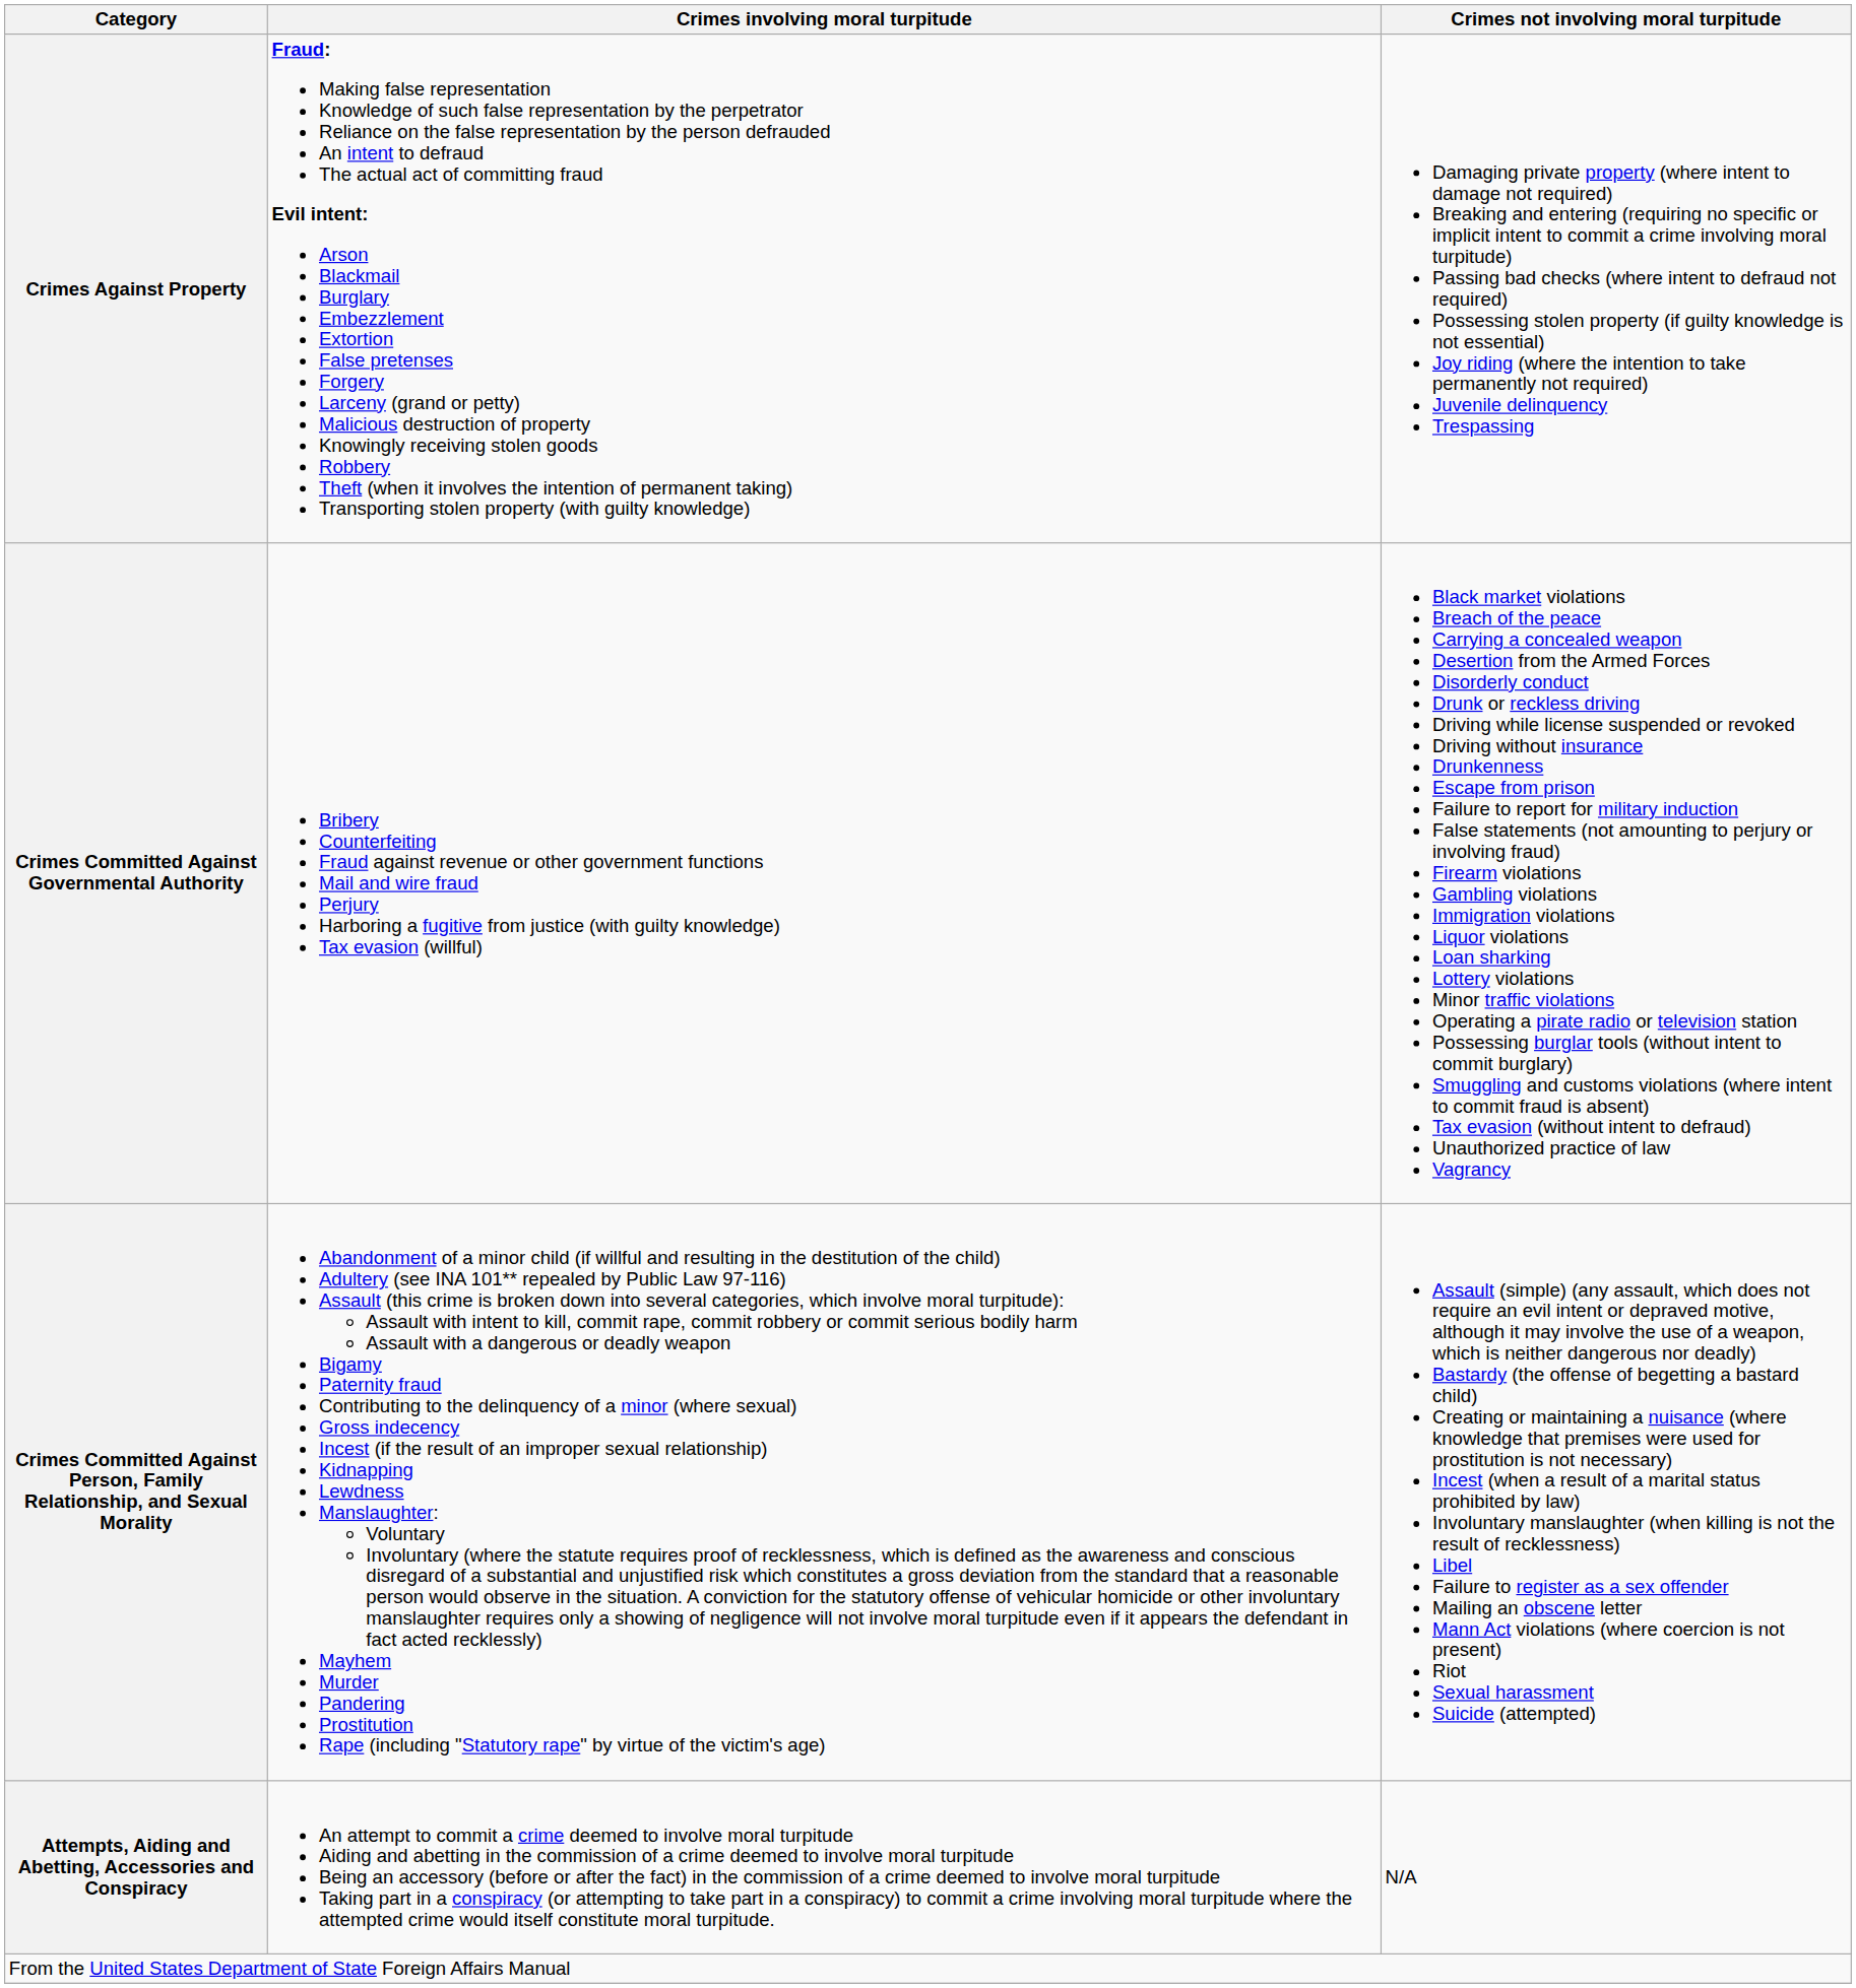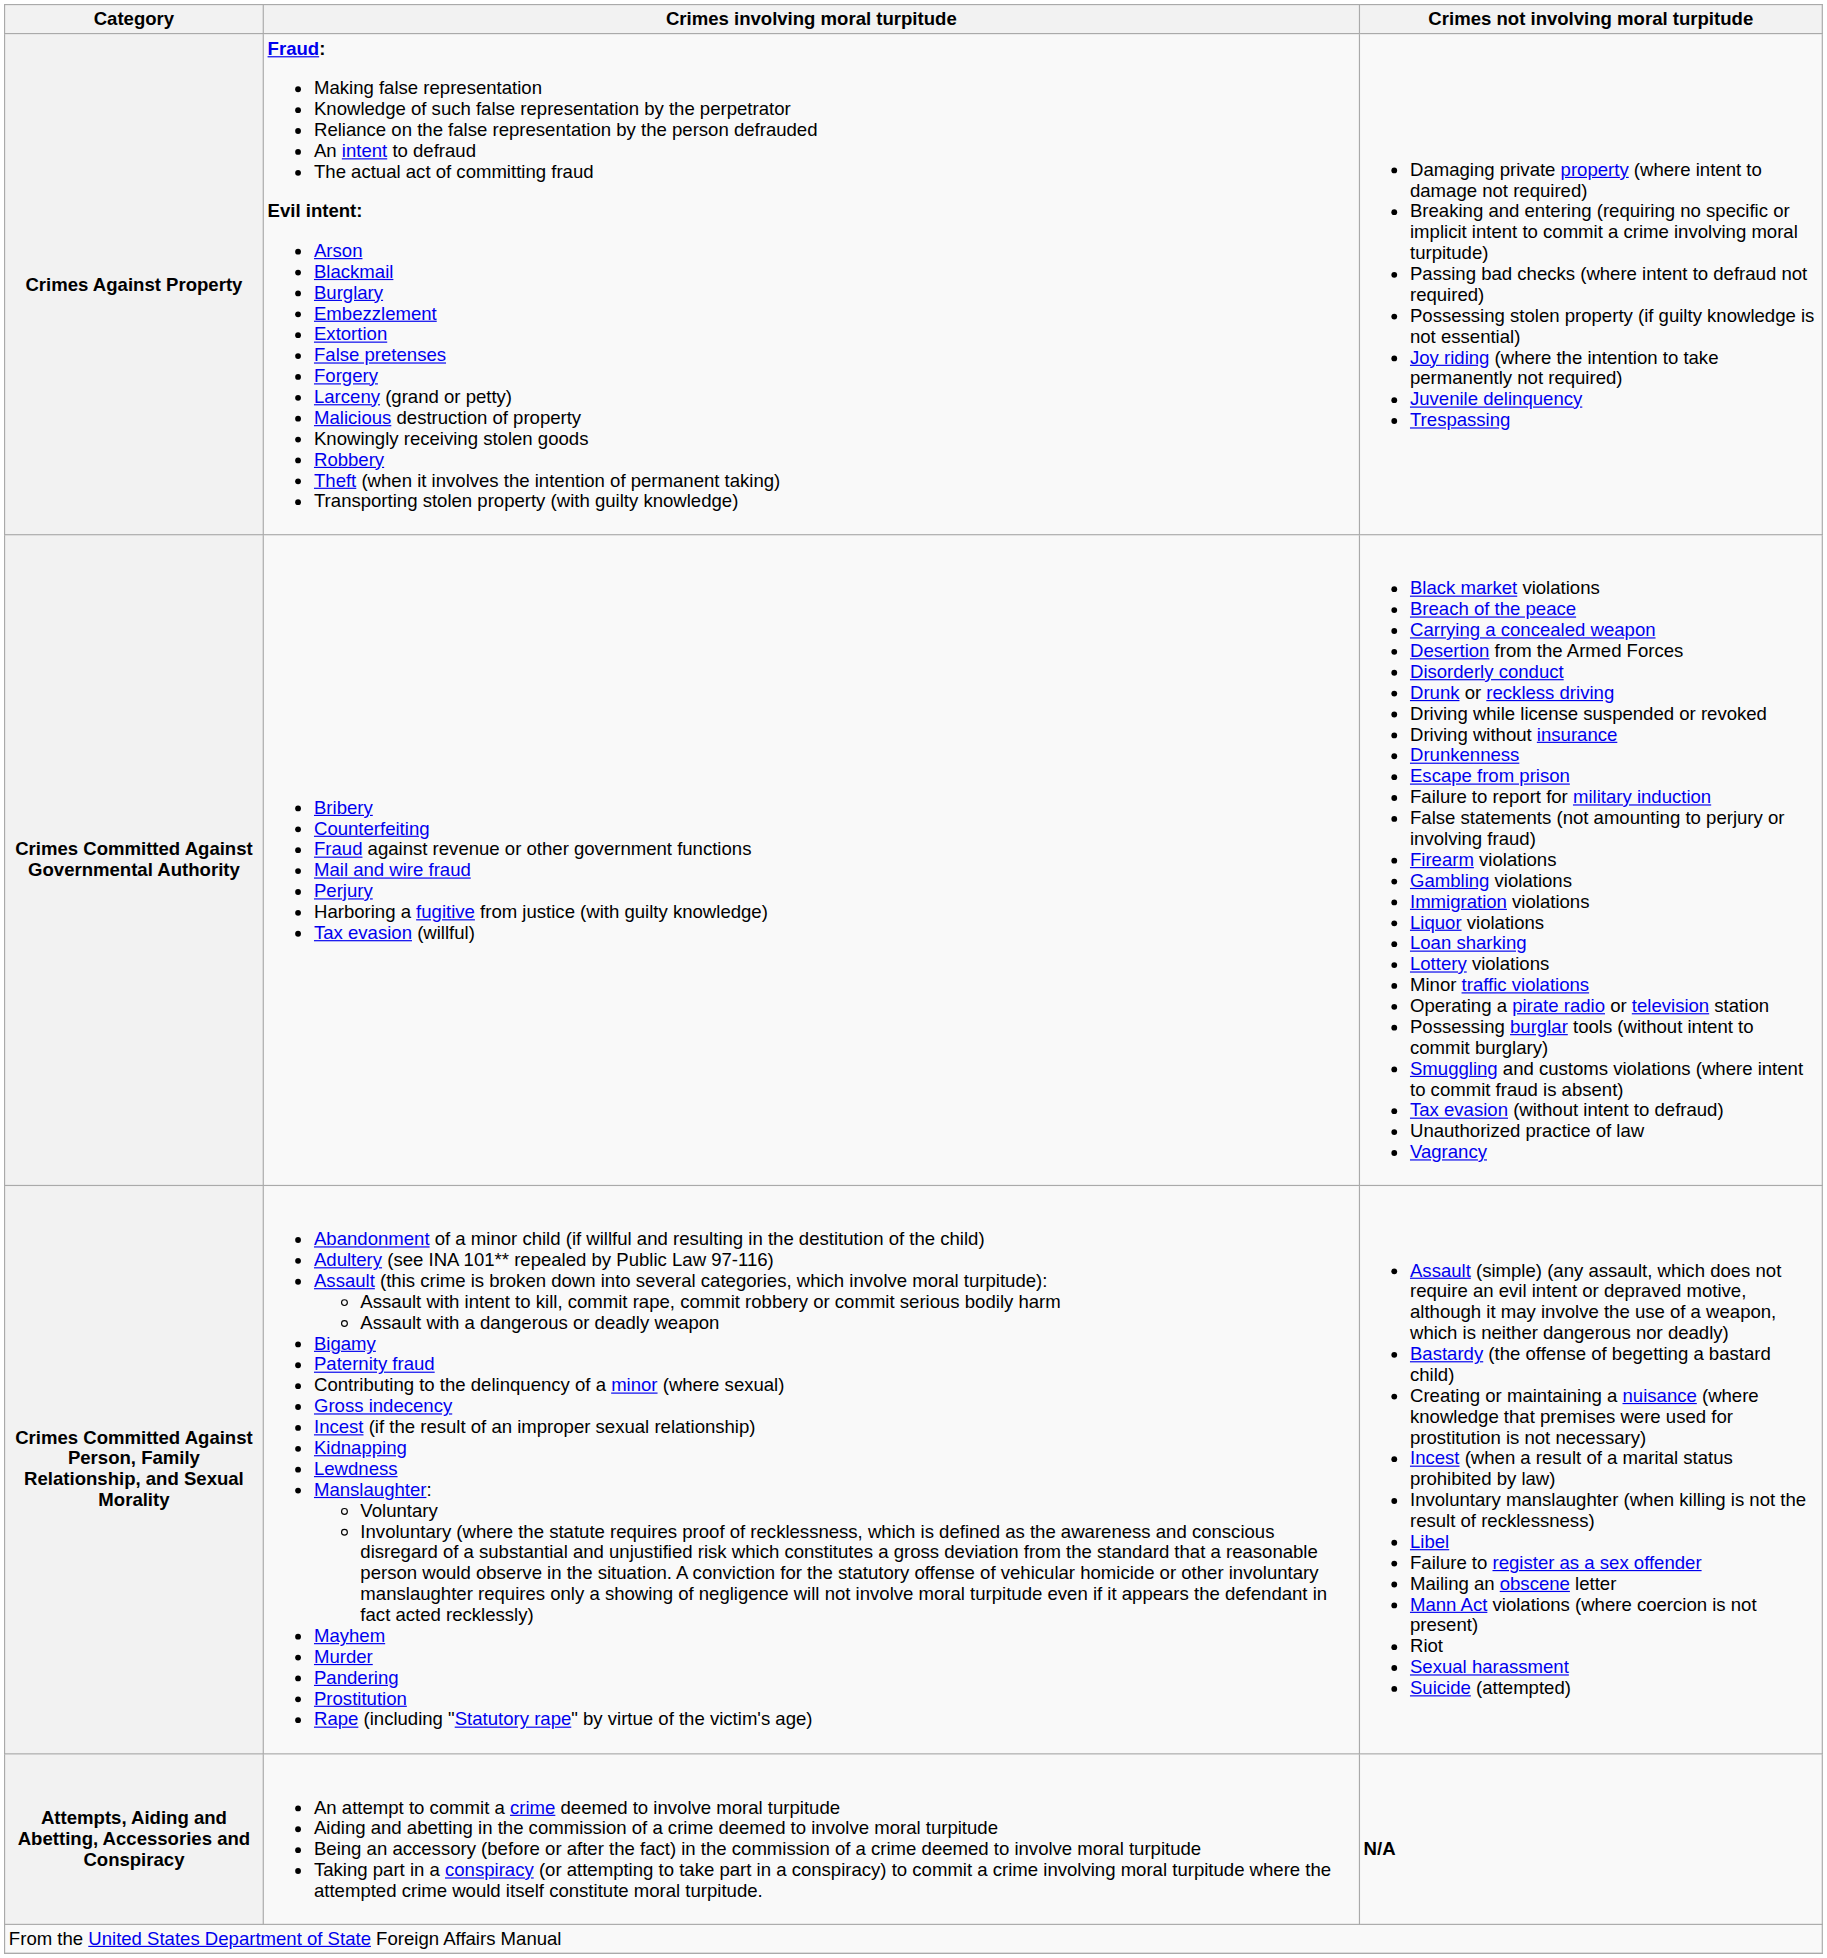Attempts, Aiding and Abetting, Accessories and Conspiracy | Crimes not involving moral turpitude: normal -> bold
